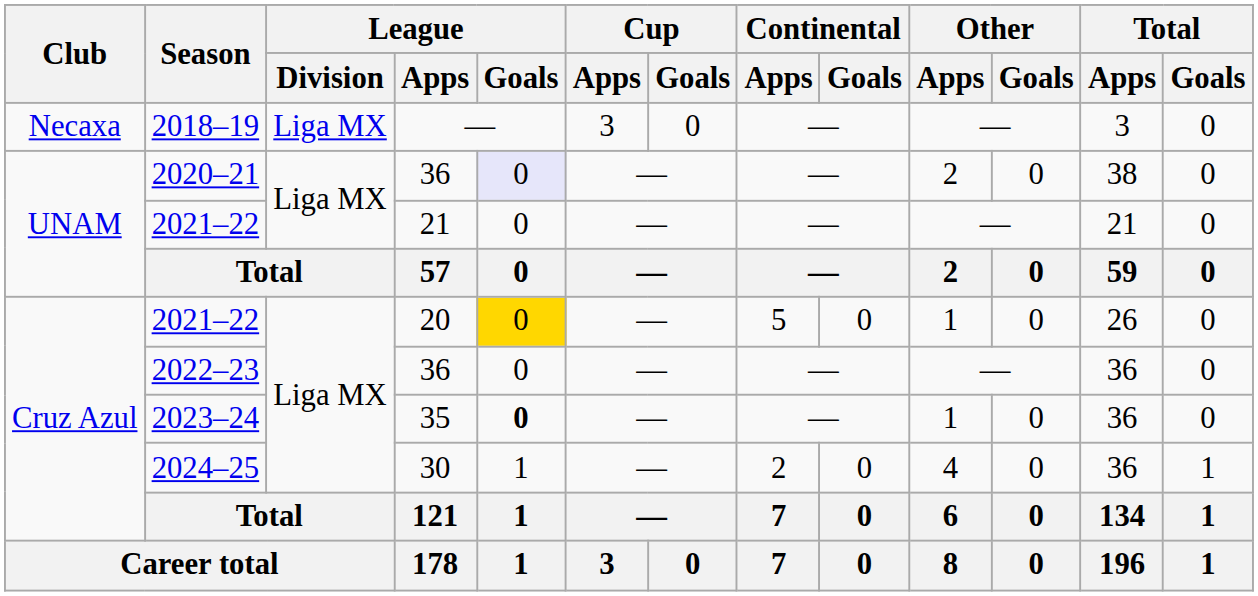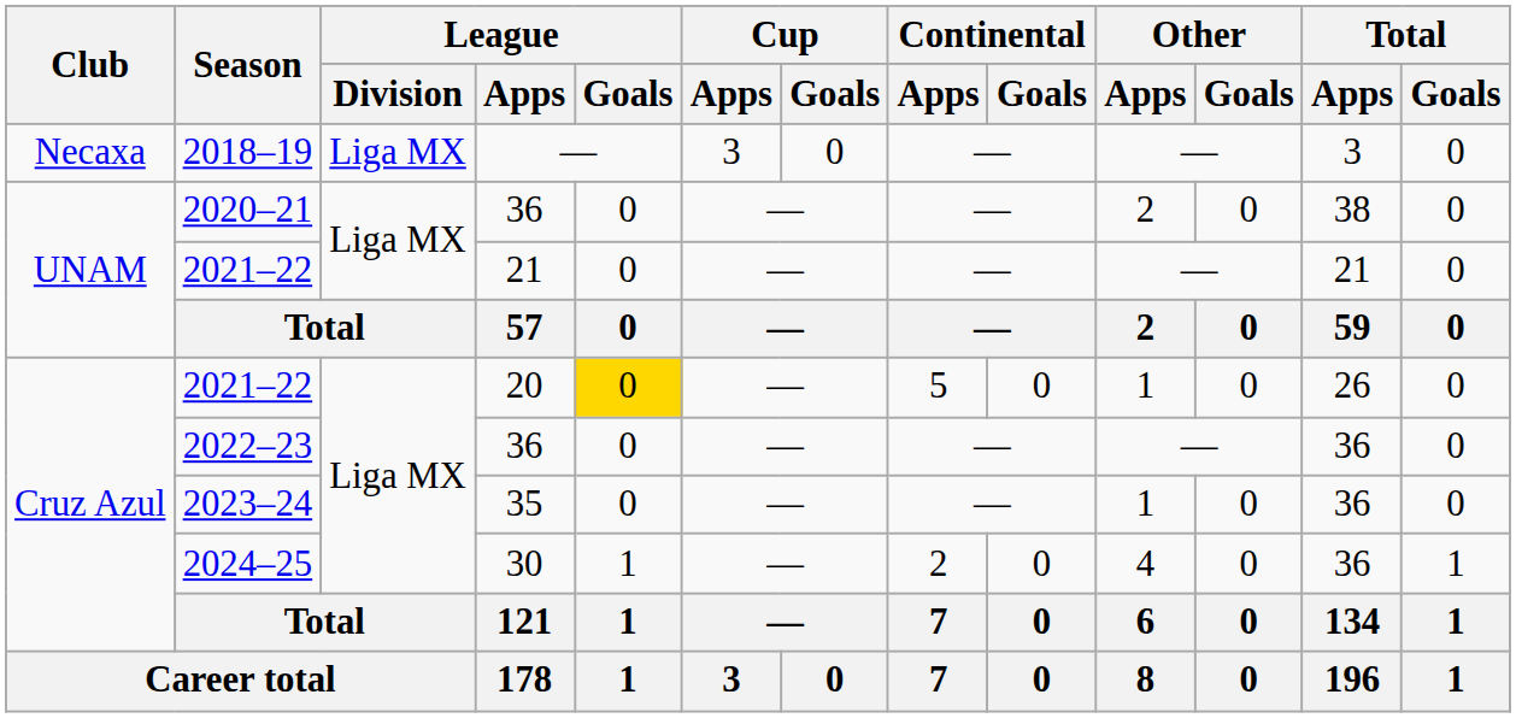2020–21 | League / Goals: lavender background -> no background
2023–24 | League / Goals: bold -> normal
